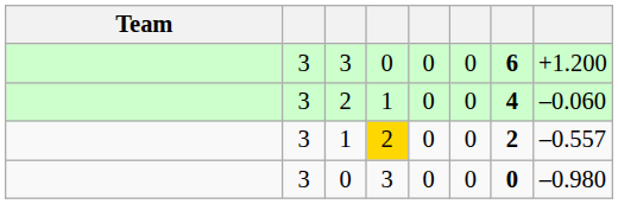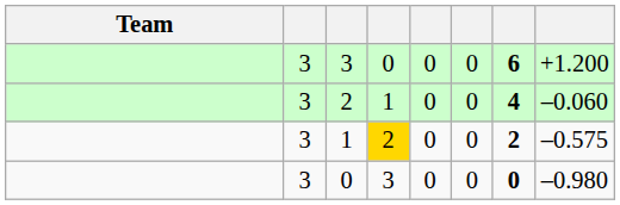row 4 | column 8: –0.557 -> –0.575
